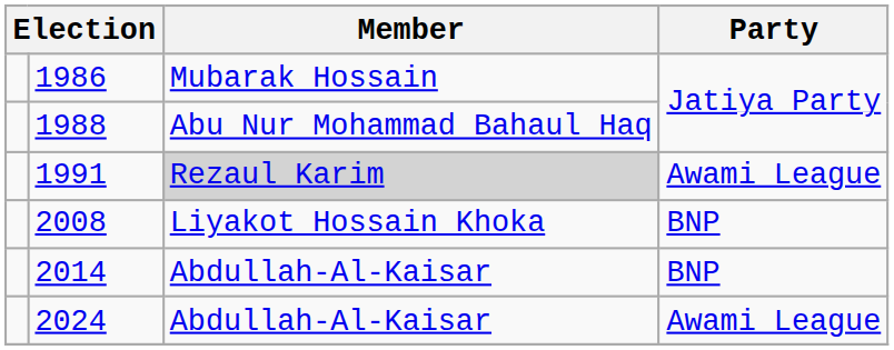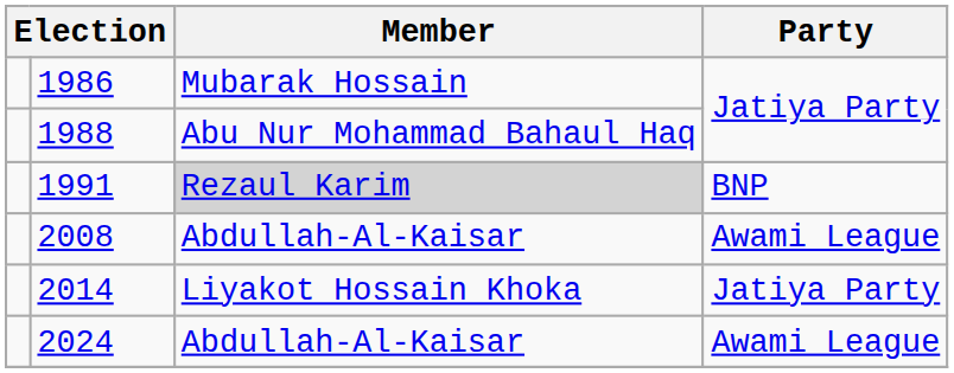1991 | Party: Awami League -> BNP
2008 | Member: Liyakot Hossain Khoka -> Abdullah-Al-Kaisar
2008 | Party: BNP -> Awami League
2014 | Member: Abdullah-Al-Kaisar -> Liyakot Hossain Khoka
2014 | Party: BNP -> Jatiya Party
